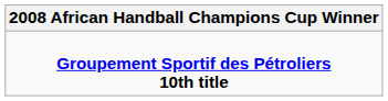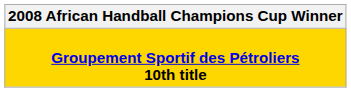row 2 | column 1: no background -> gold background
